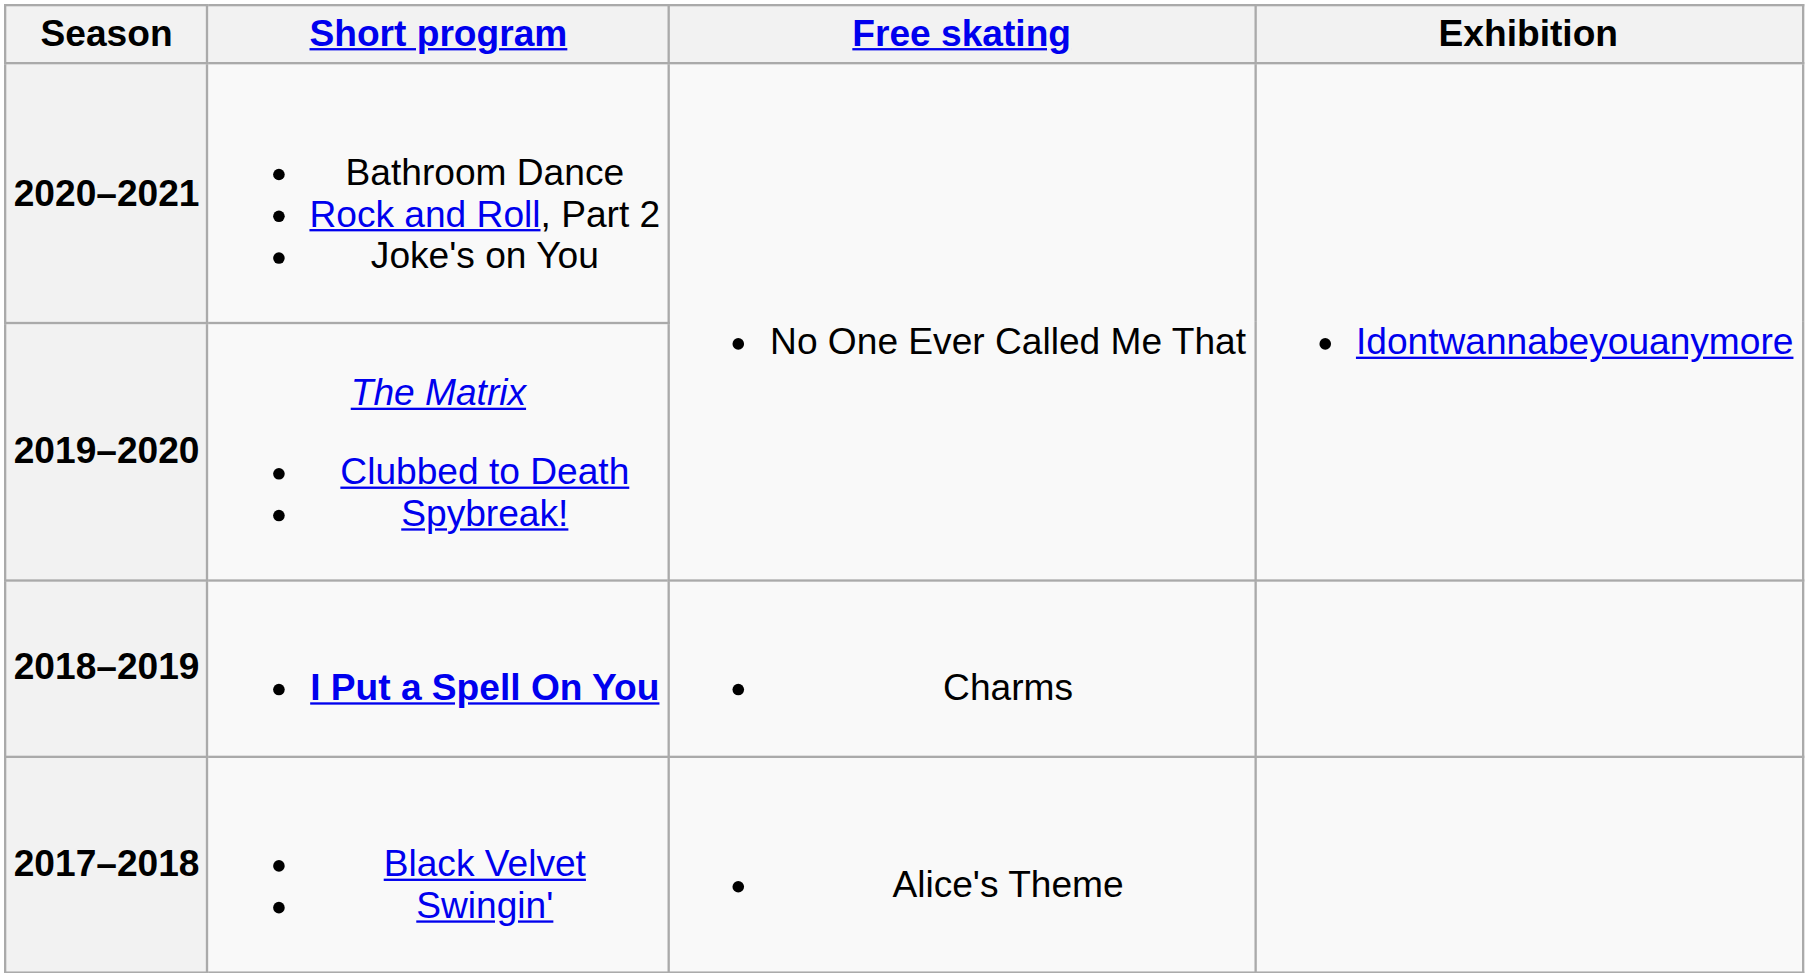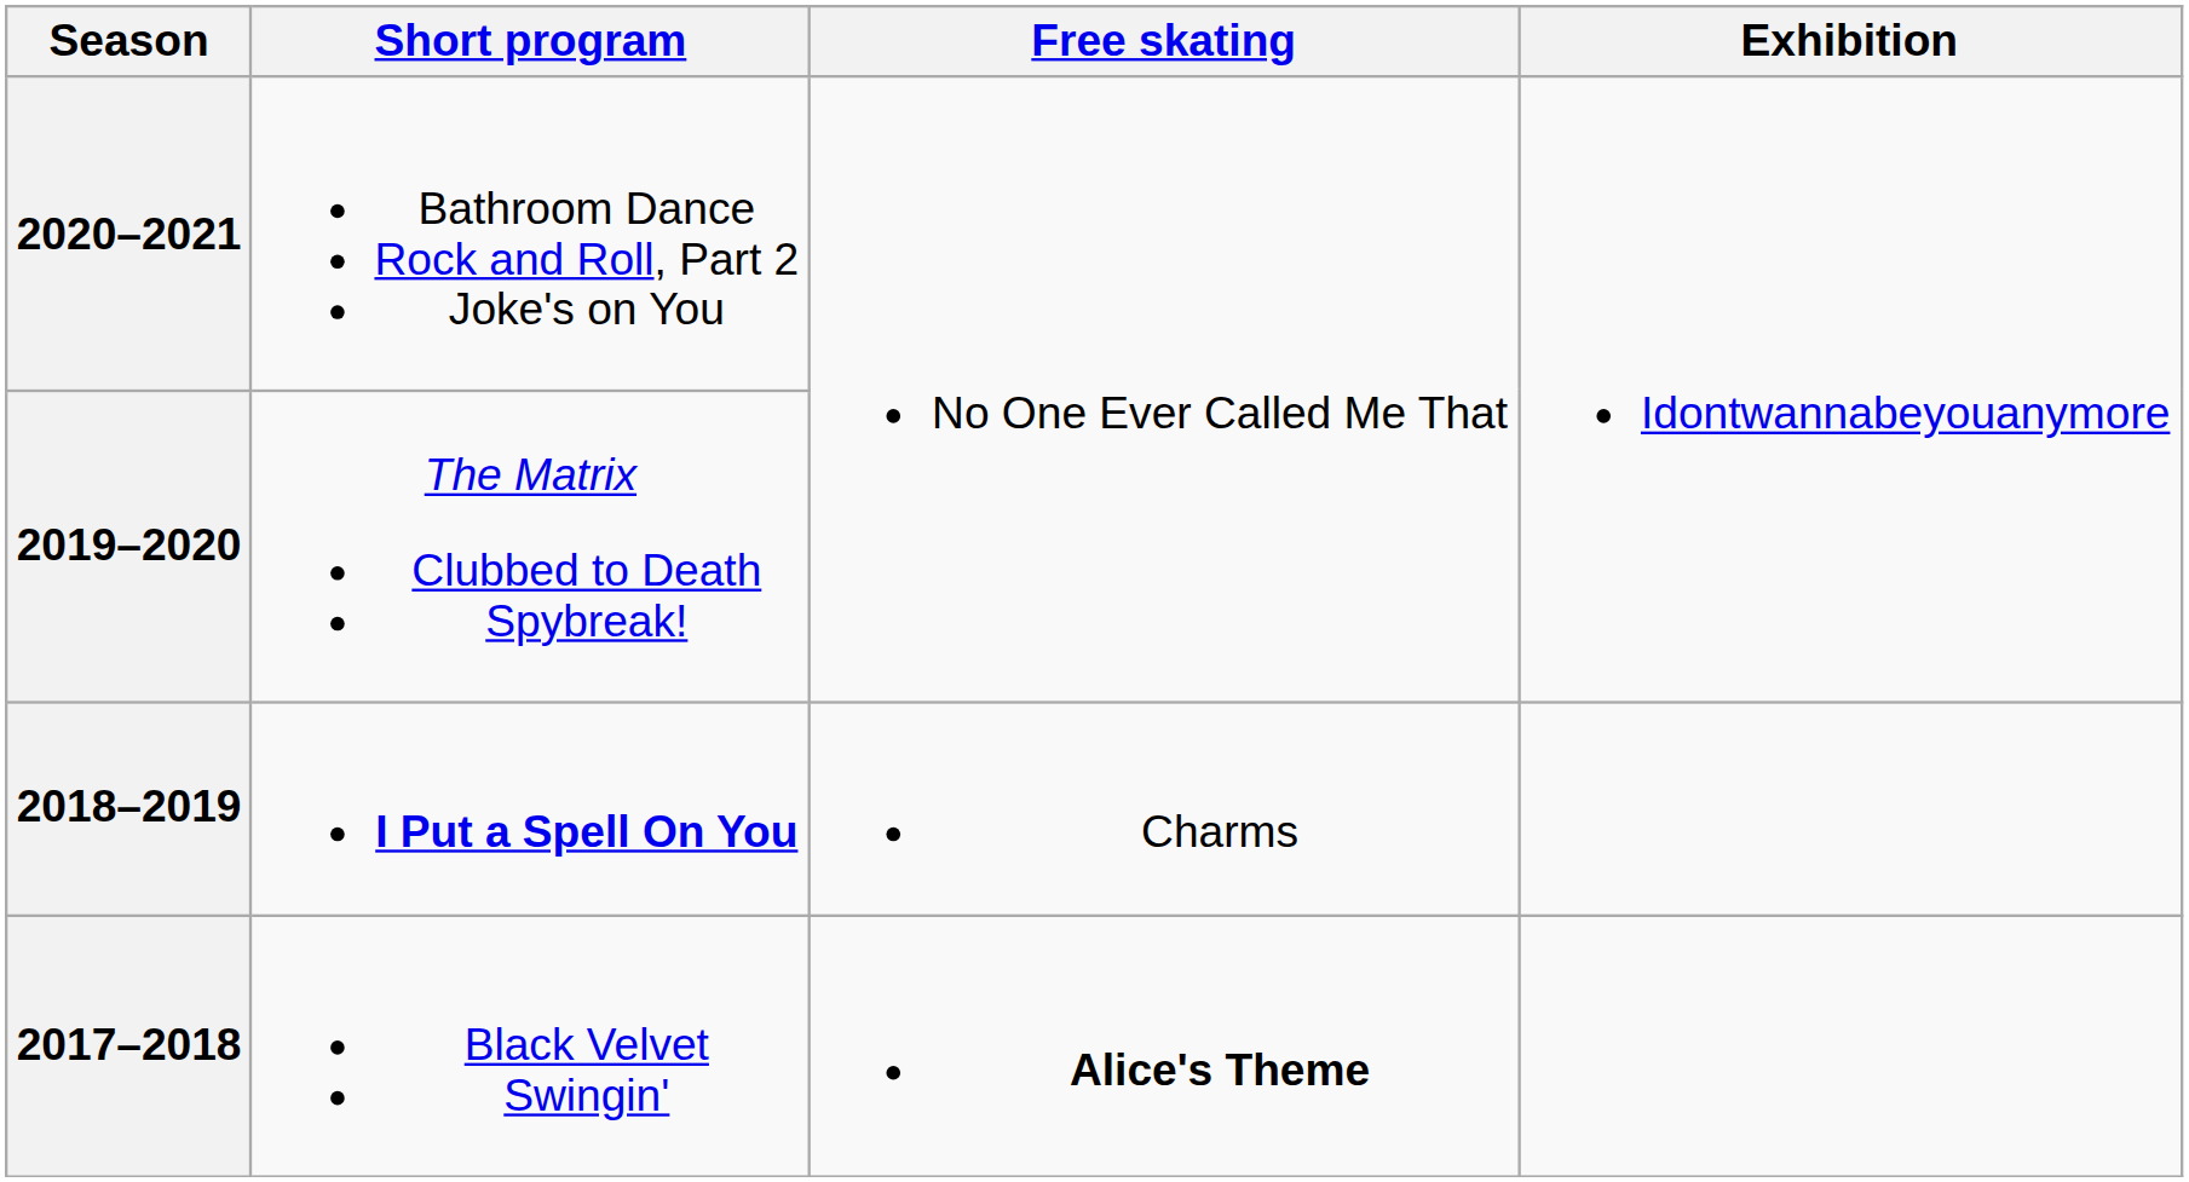2017–2018 | Free skating: normal -> bold
